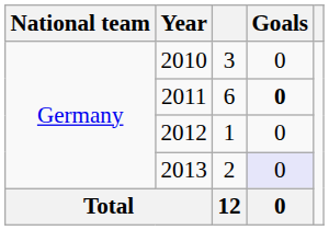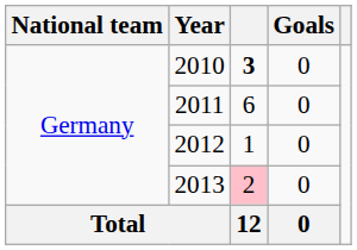2010 | column 3: normal -> bold
2011 | Goals: bold -> normal
2013 | column 3: no background -> pink background
2013 | Goals: lavender background -> no background
